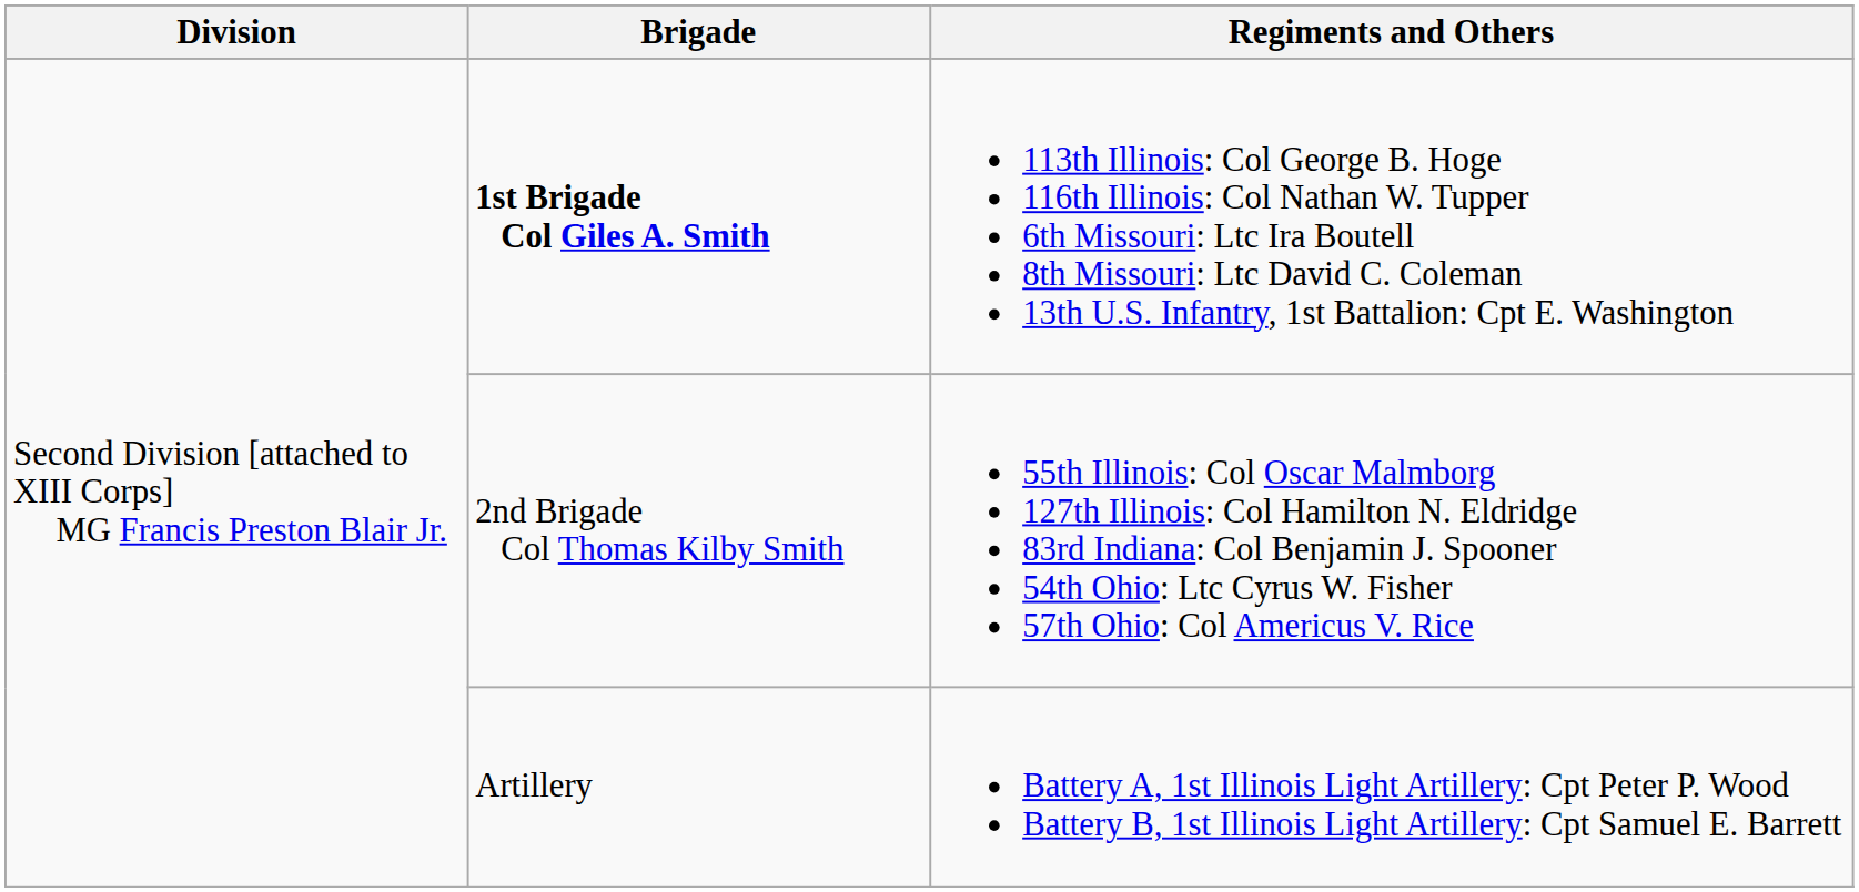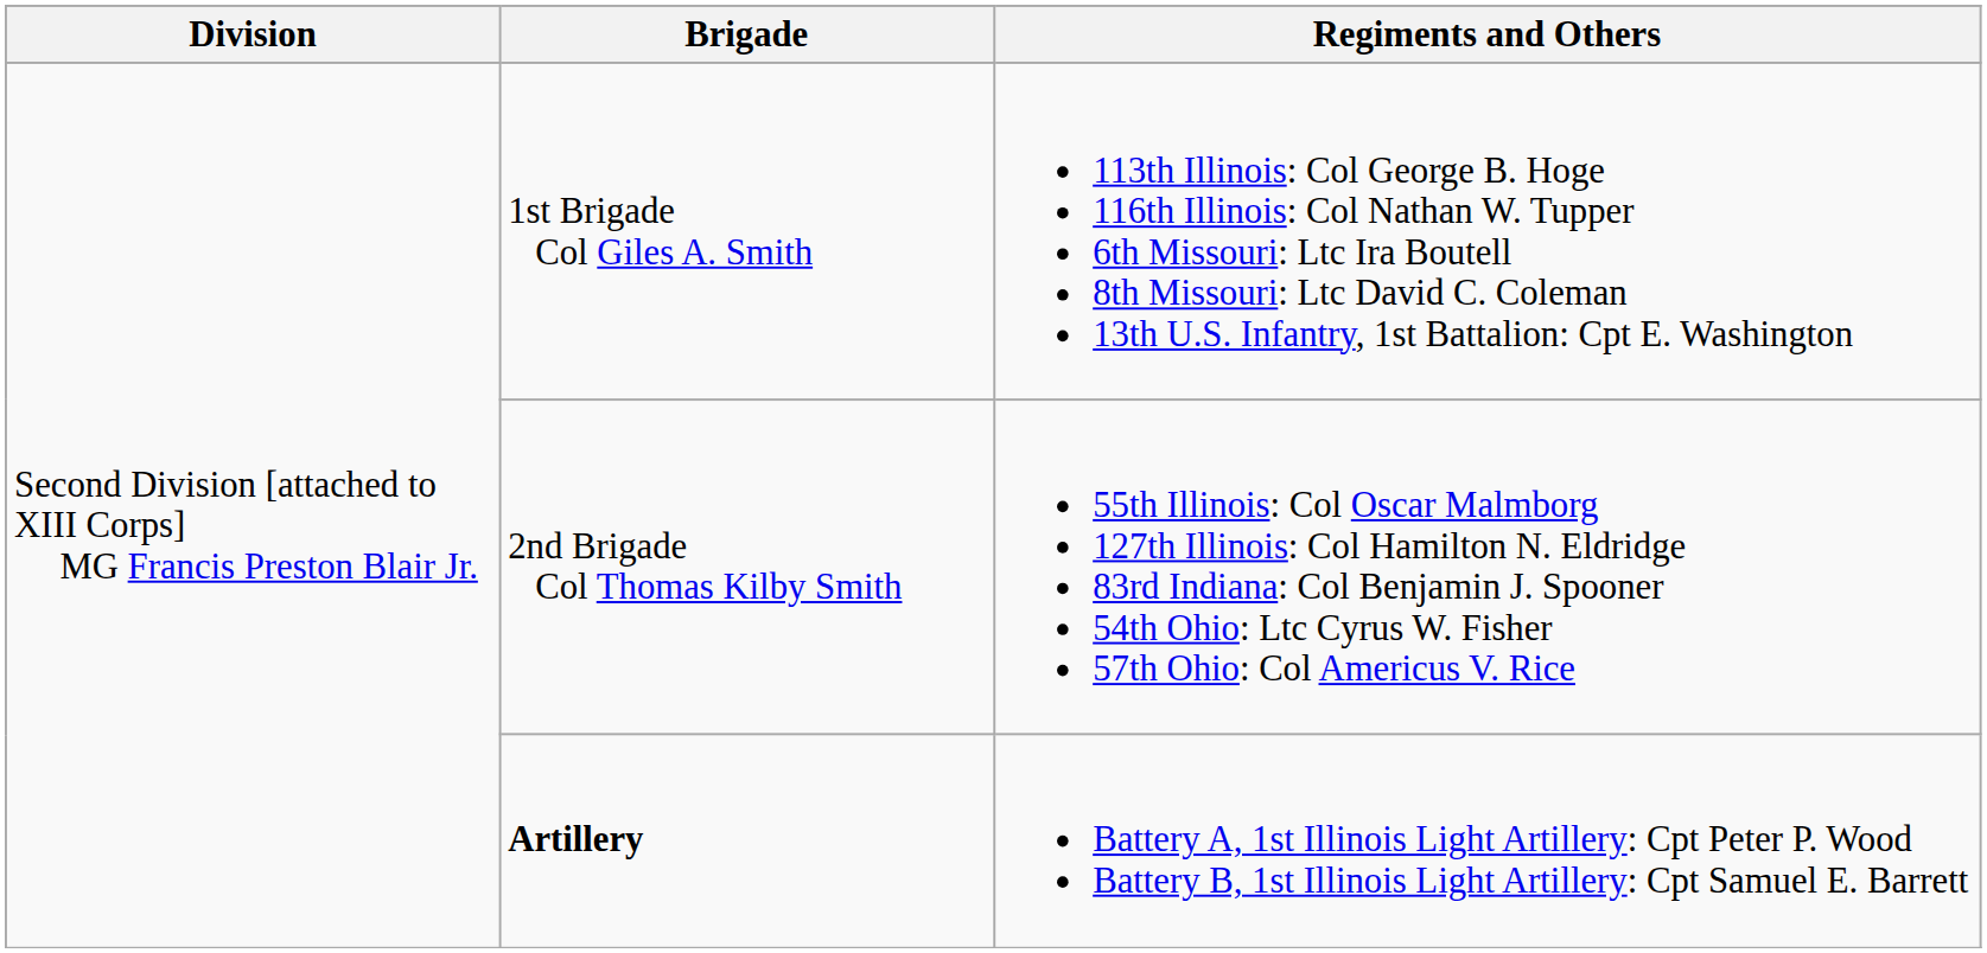1st Brigade Col Giles A. Smith | Brigade: bold -> normal
Artillery | Brigade: normal -> bold
